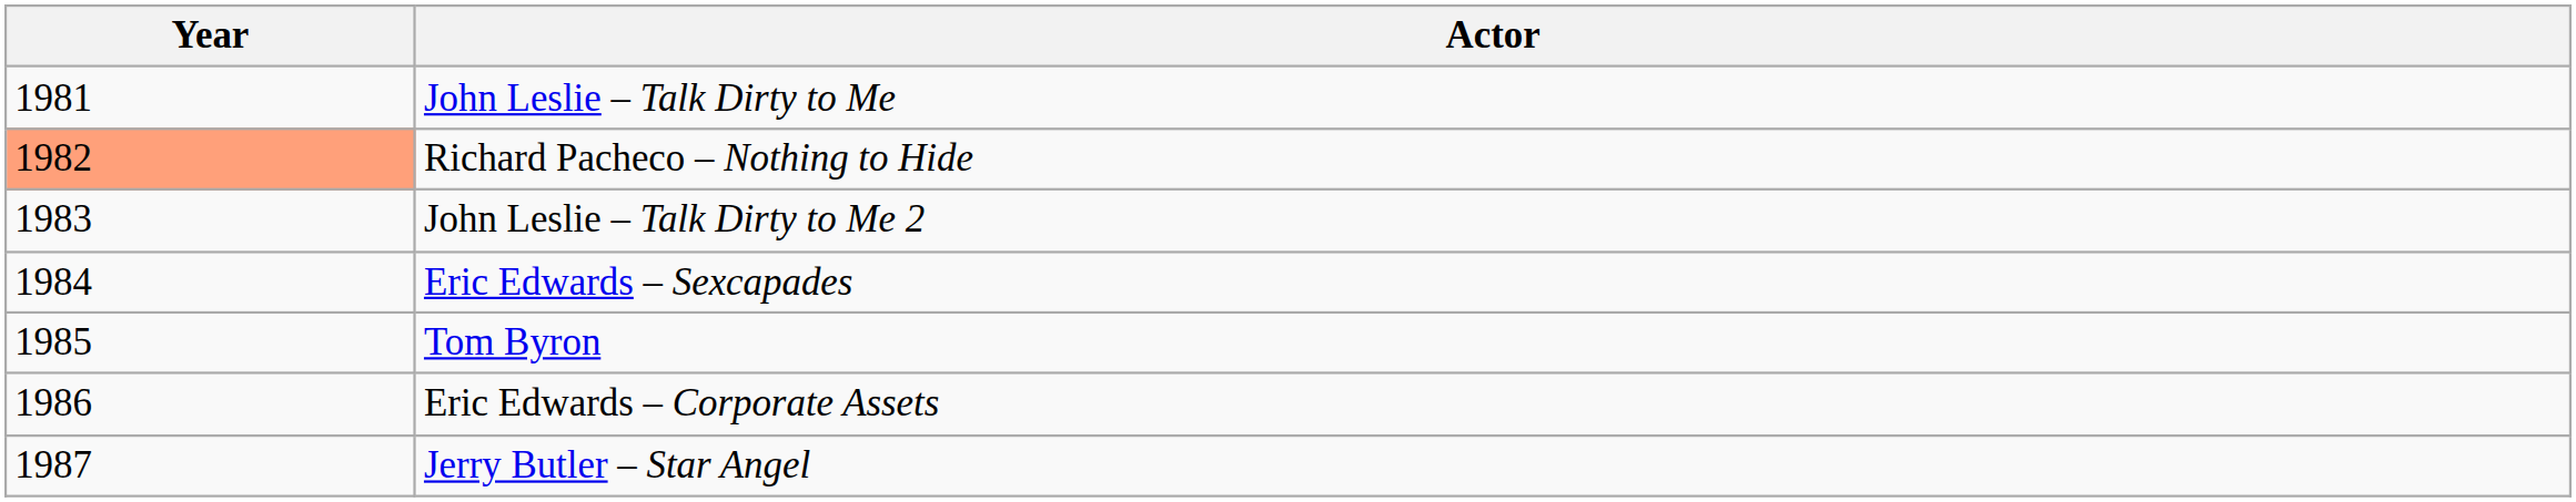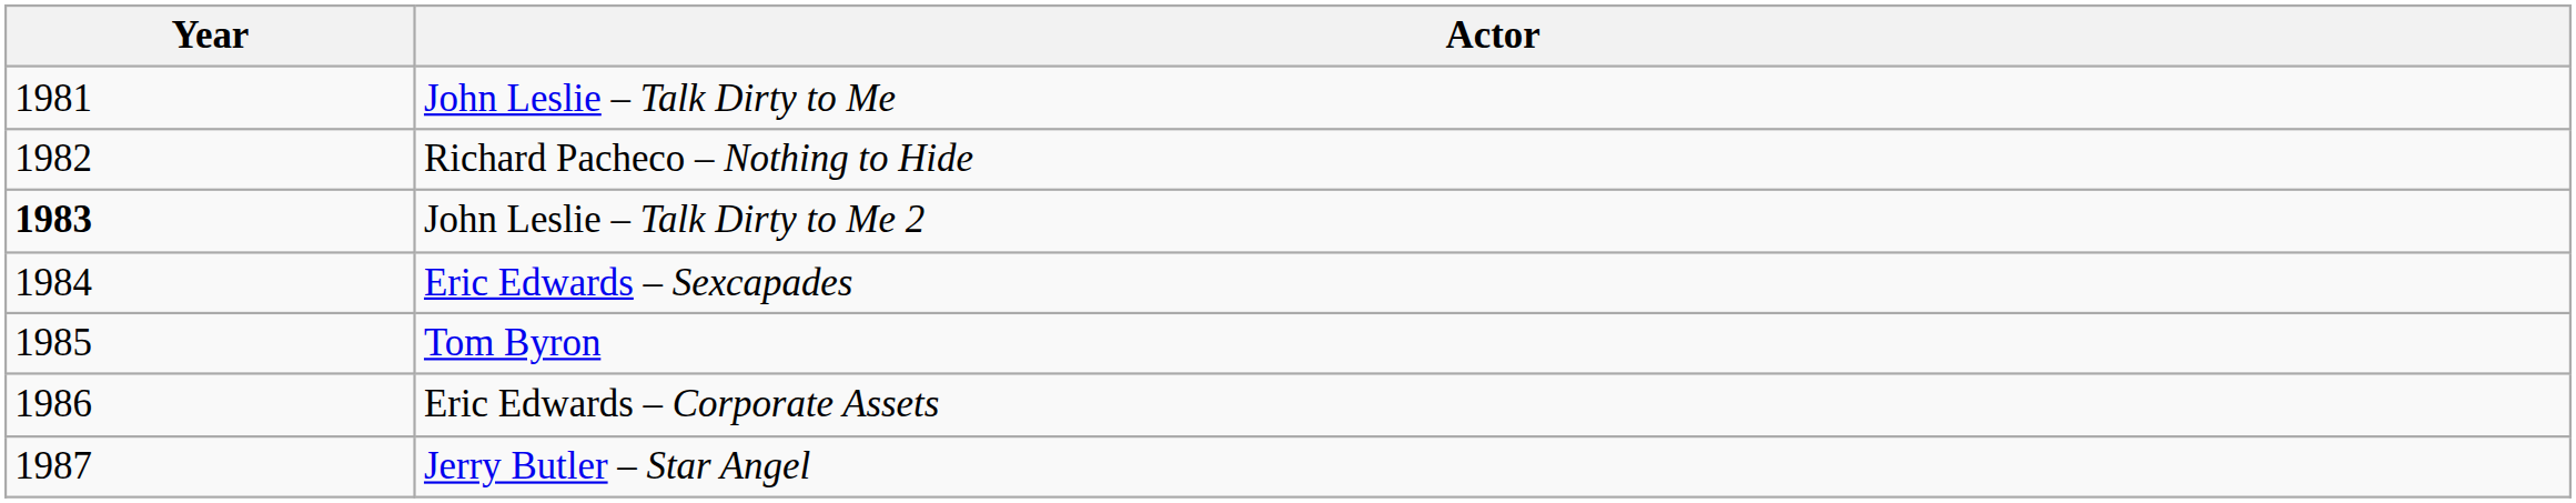Richard Pacheco – Nothing to Hide | Year: lightsalmon background -> no background
John Leslie – Talk Dirty to Me 2 | Year: normal -> bold
